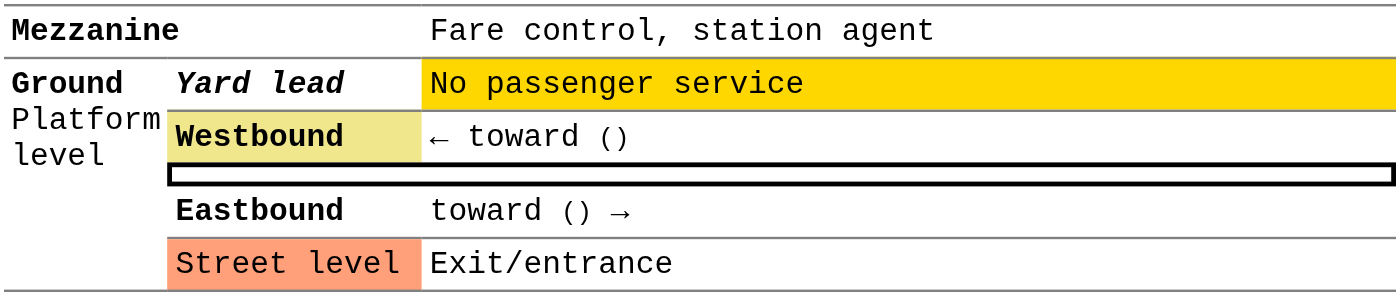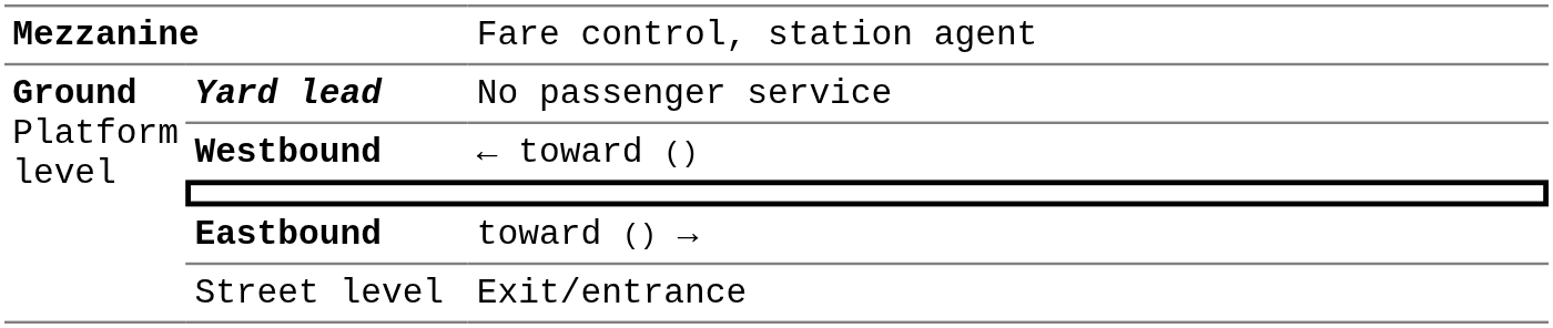Yard lead | column 3: gold background -> no background
Westbound | column 2: khaki background -> no background
Street level | column 2: lightsalmon background -> no background
